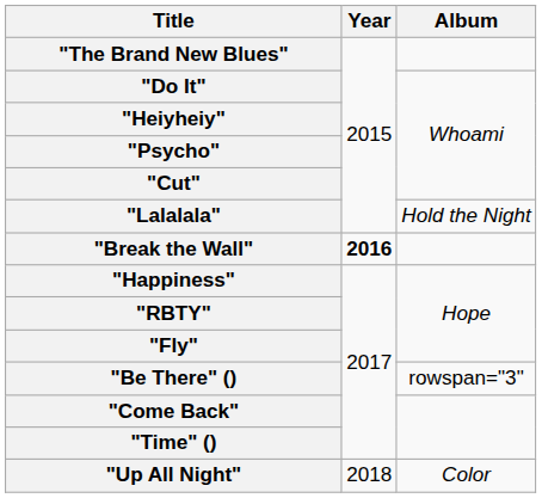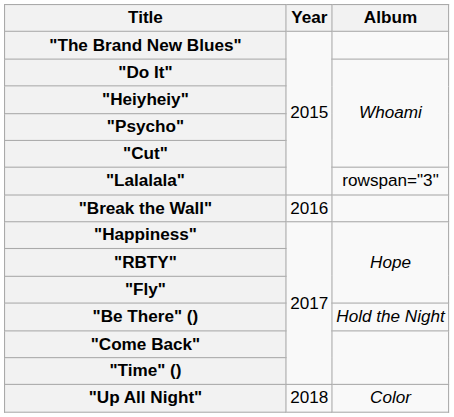"Lalalala" | Album: Hold the Night -> rowspan="3"
"Break the Wall" | Year: bold -> normal
"Be There" () | Album: rowspan="3" -> Hold the Night
